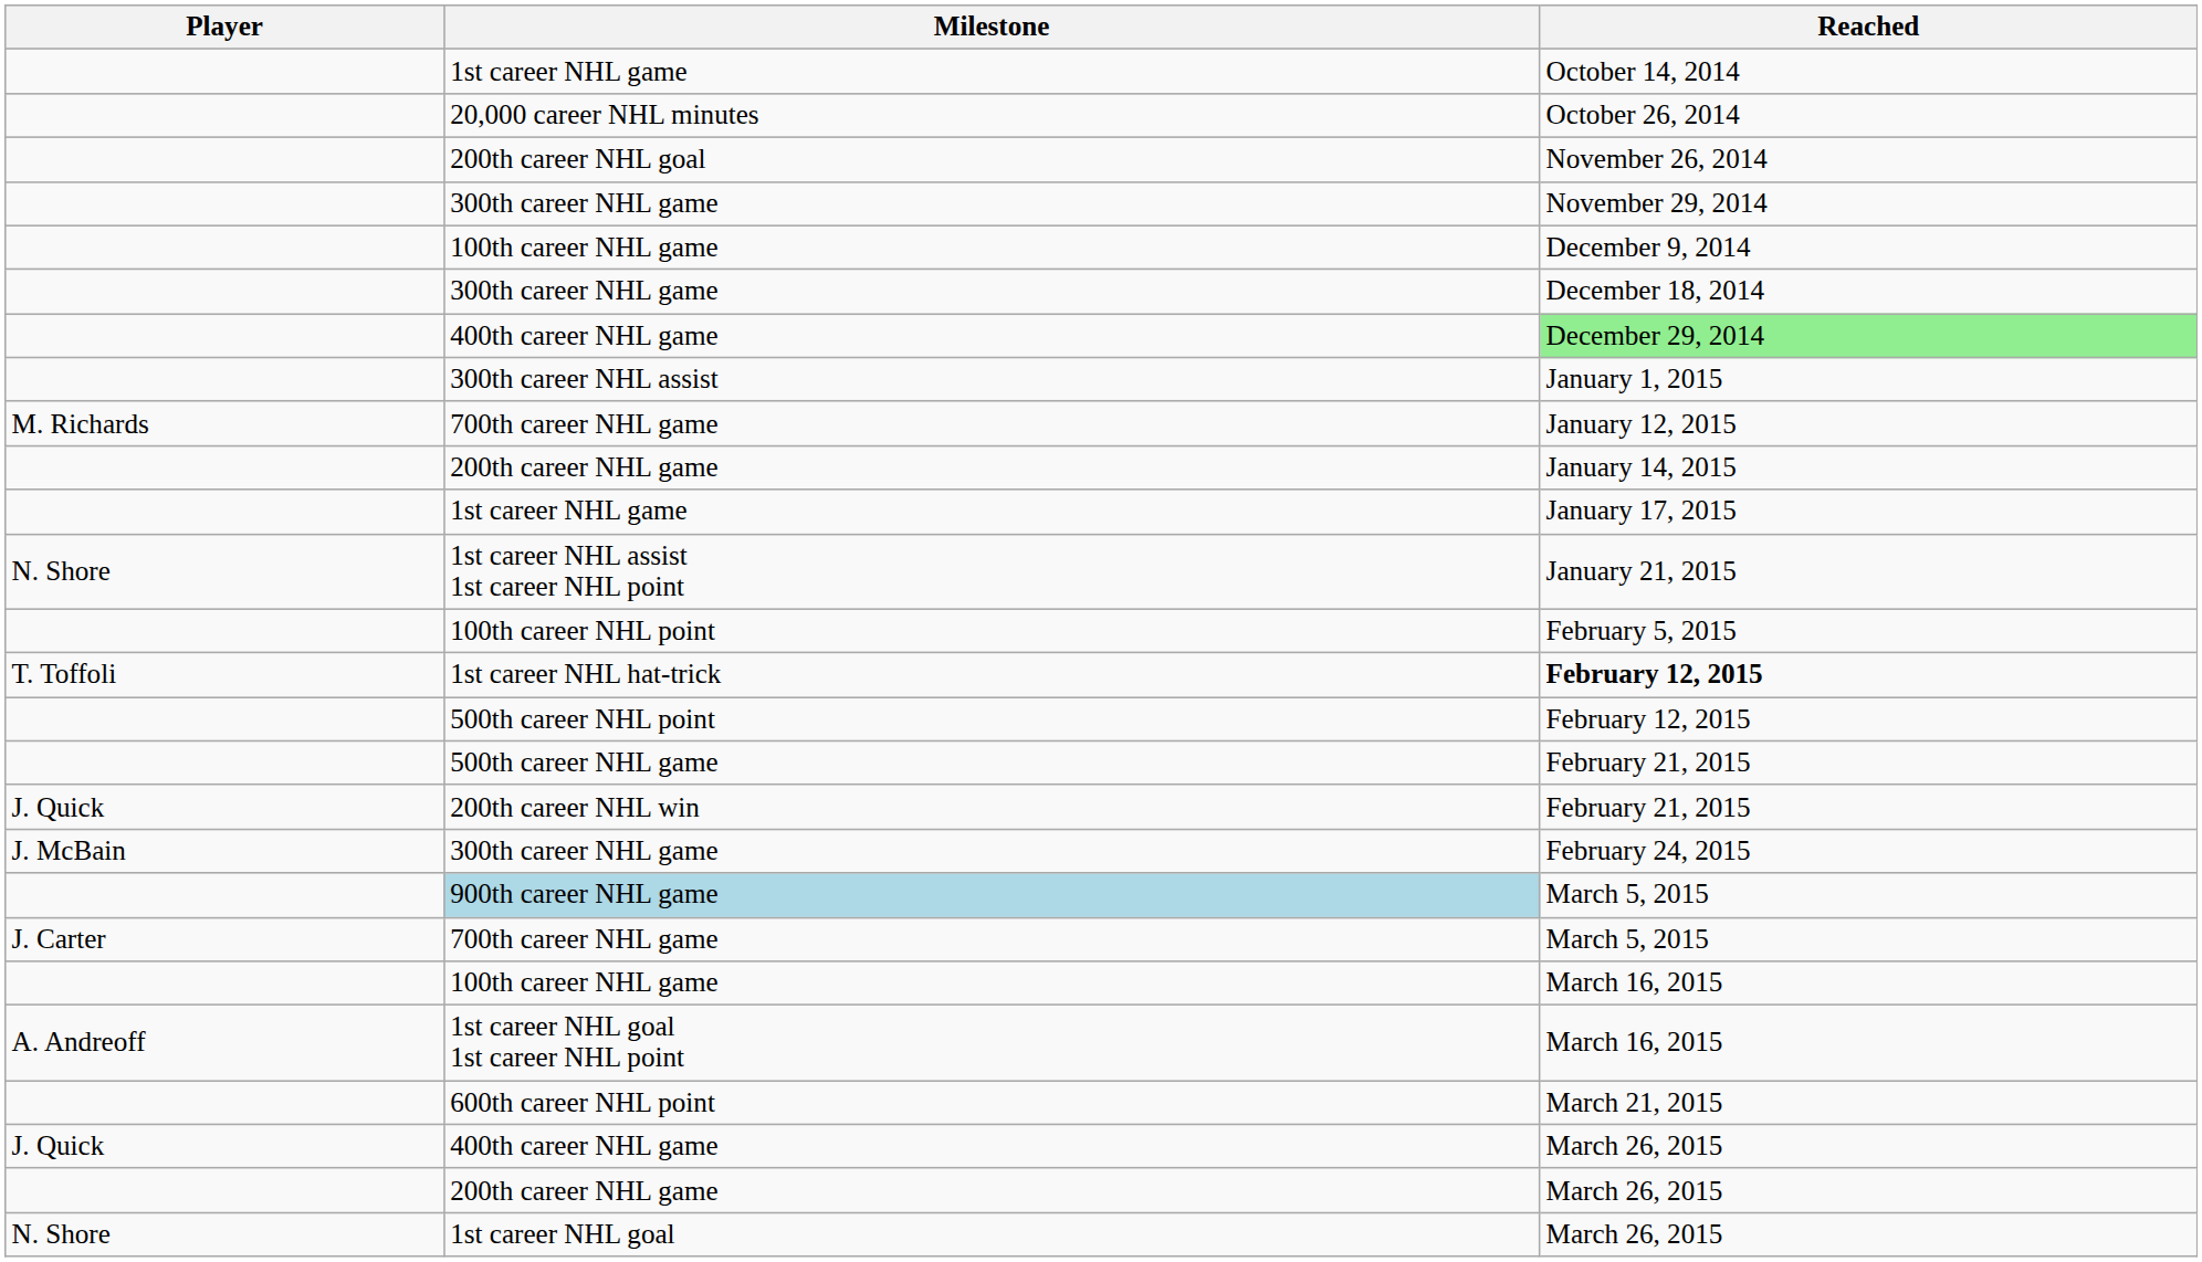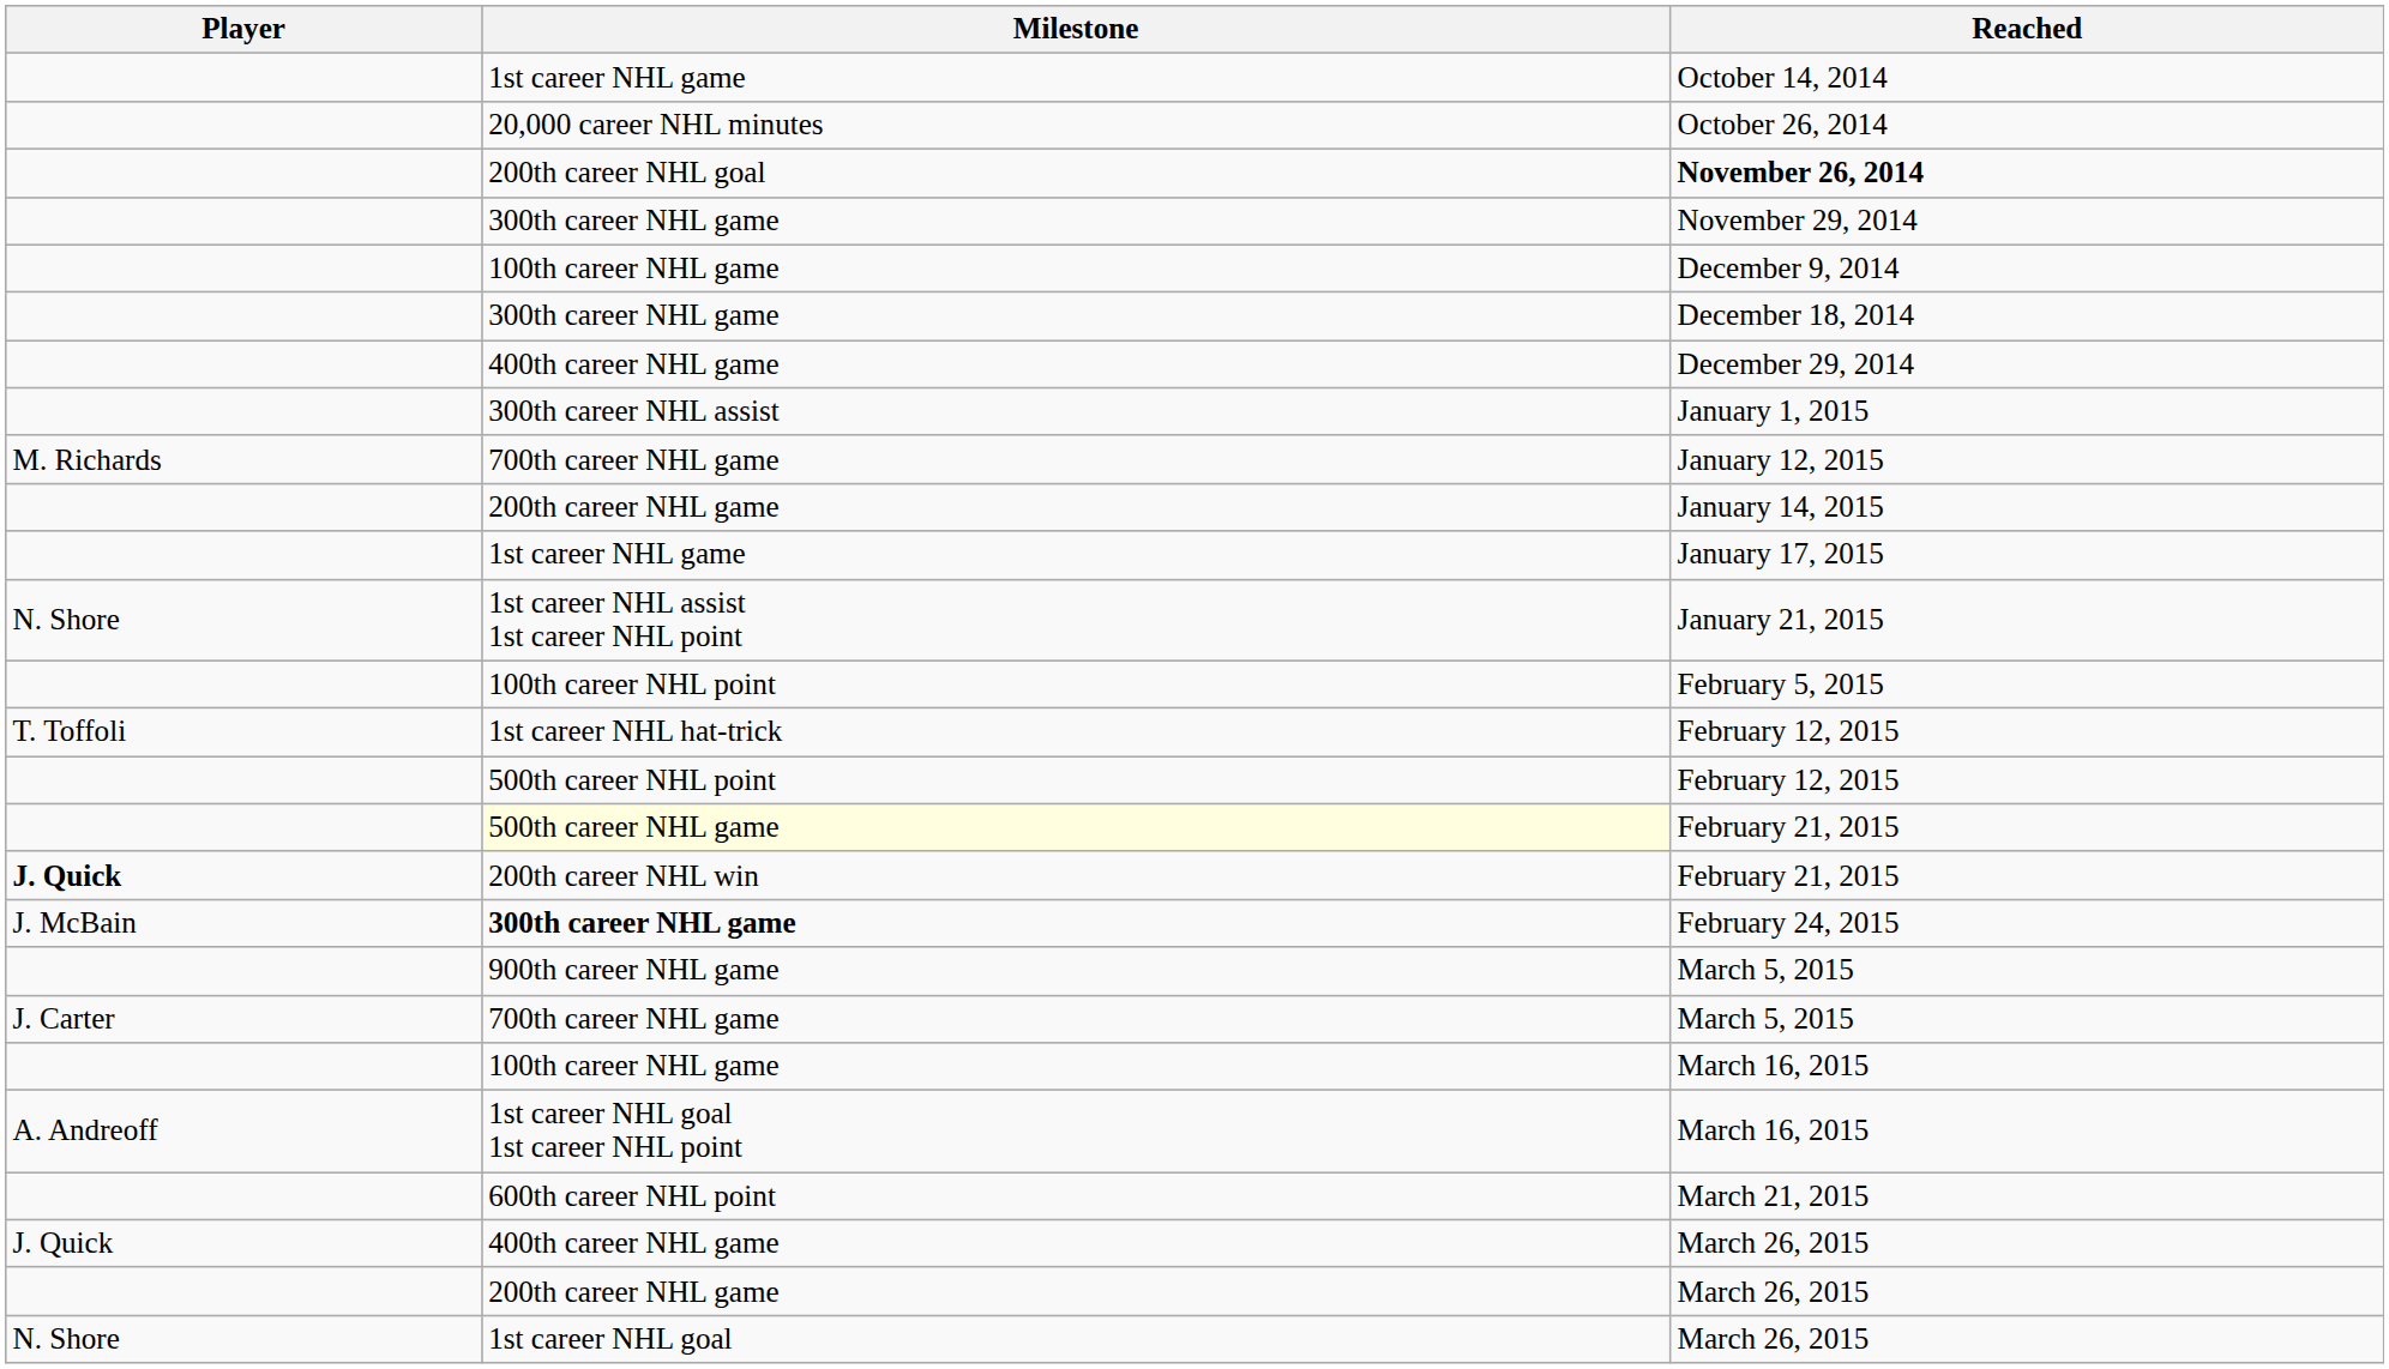row 4 | Reached: normal -> bold
row 8 | Reached: lightgreen background -> no background
row 15 | Reached: bold -> normal
row 17 | Milestone: no background -> lightyellow background
row 18 | Player: normal -> bold
row 19 | Milestone: normal -> bold
row 20 | Milestone: lightblue background -> no background
